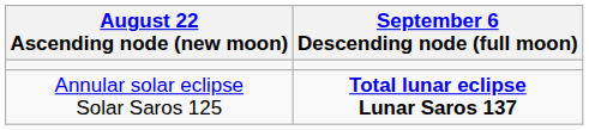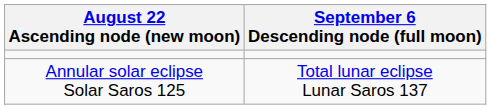row 3 | September 6 Descending node (full moon): bold -> normal
